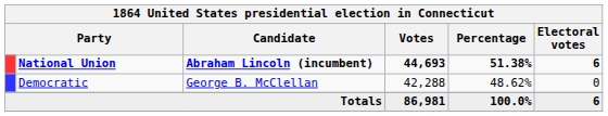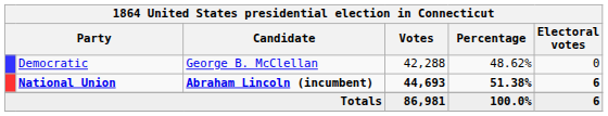rows swapped: National Union <-> Democratic
